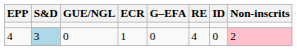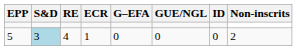columns swapped: RE <-> GUE/NGL
row 3 | EPP: 4 -> 5
row 3 | Non-inscrits: pink background -> no background
